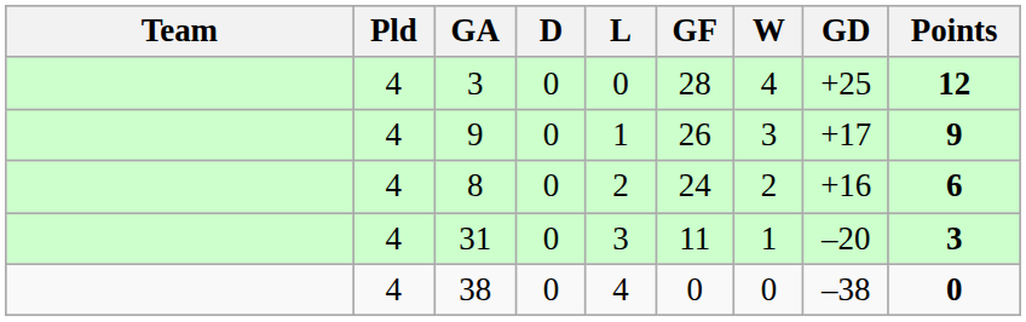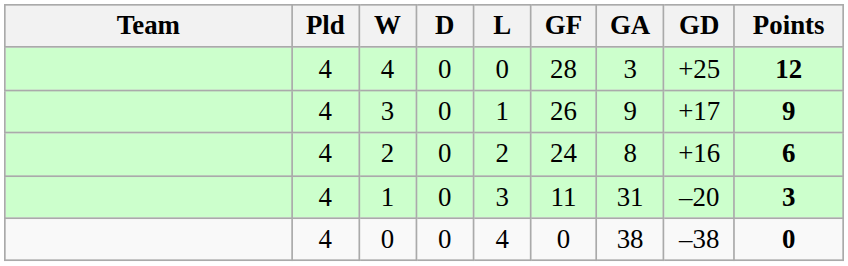columns swapped: W <-> GA
